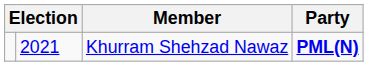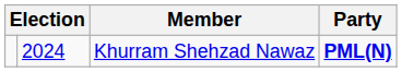Khurram Shehzad Nawaz | column 2: 2021 -> 2024
